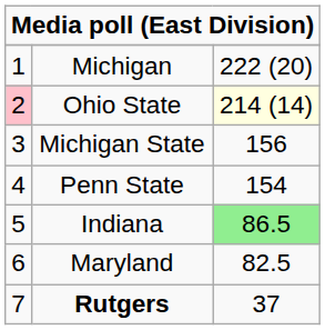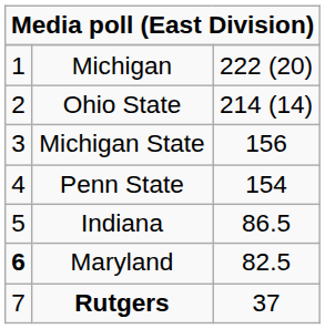Ohio State | column 1: pink background -> no background
Ohio State | column 3: lightyellow background -> no background
Indiana | column 3: lightgreen background -> no background
Maryland | column 1: normal -> bold
